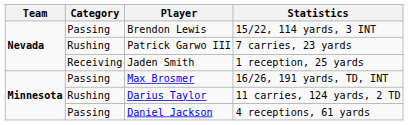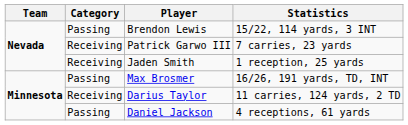Patrick Garwo III | Category: Rushing -> Receiving
Darius Taylor | Category: Rushing -> Receiving
